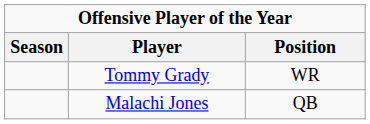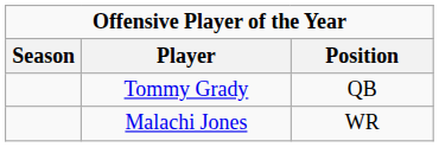Tommy Grady | Position: WR -> QB
Malachi Jones | Position: QB -> WR
